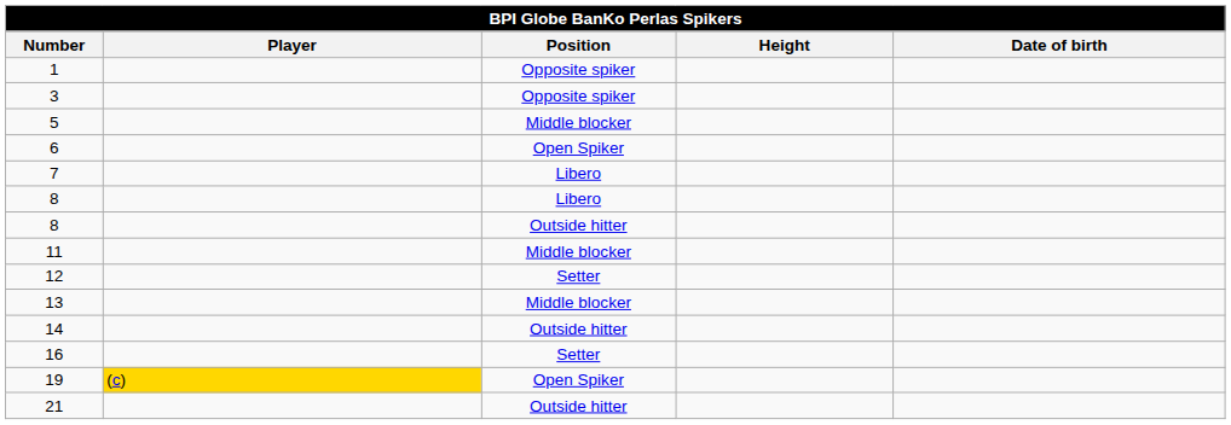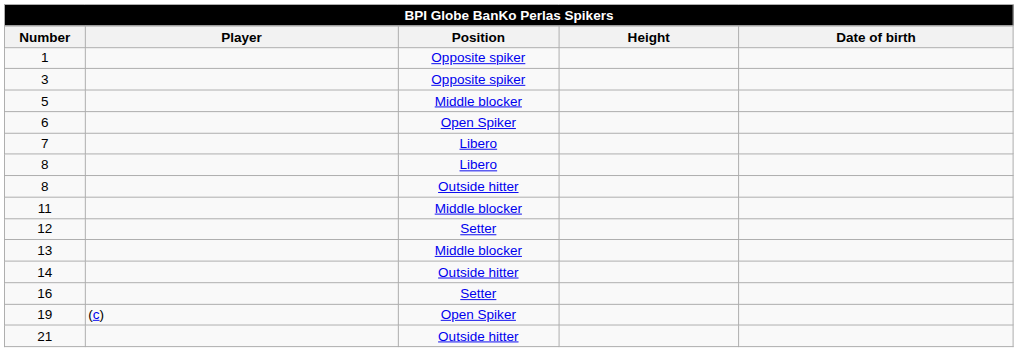19 | Player: gold background -> no background
